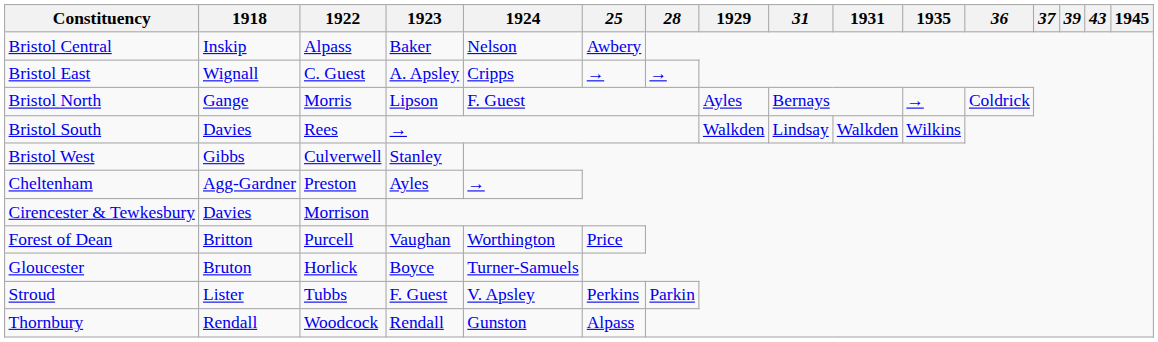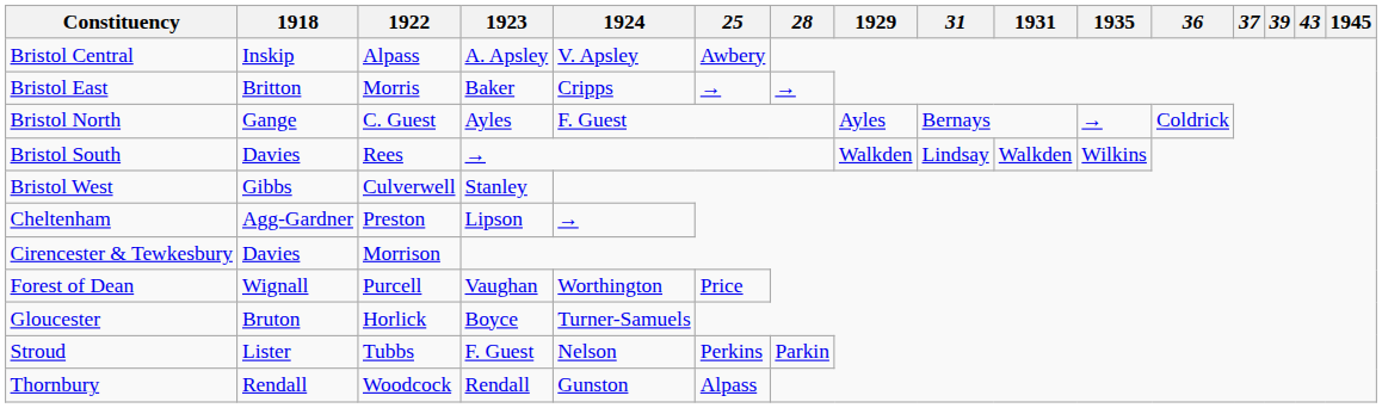Bristol Central | 1923: Baker -> A. Apsley
Bristol Central | 1924: Nelson -> V. Apsley
Bristol East | 1918: Wignall -> Britton
Bristol East | 1922: C. Guest -> Morris
Bristol East | 1923: A. Apsley -> Baker
Bristol North | 1922: Morris -> C. Guest
Bristol North | 1923: Lipson -> Ayles
Cheltenham | 1923: Ayles -> Lipson
Forest of Dean | 1918: Britton -> Wignall
Stroud | 1924: V. Apsley -> Nelson
